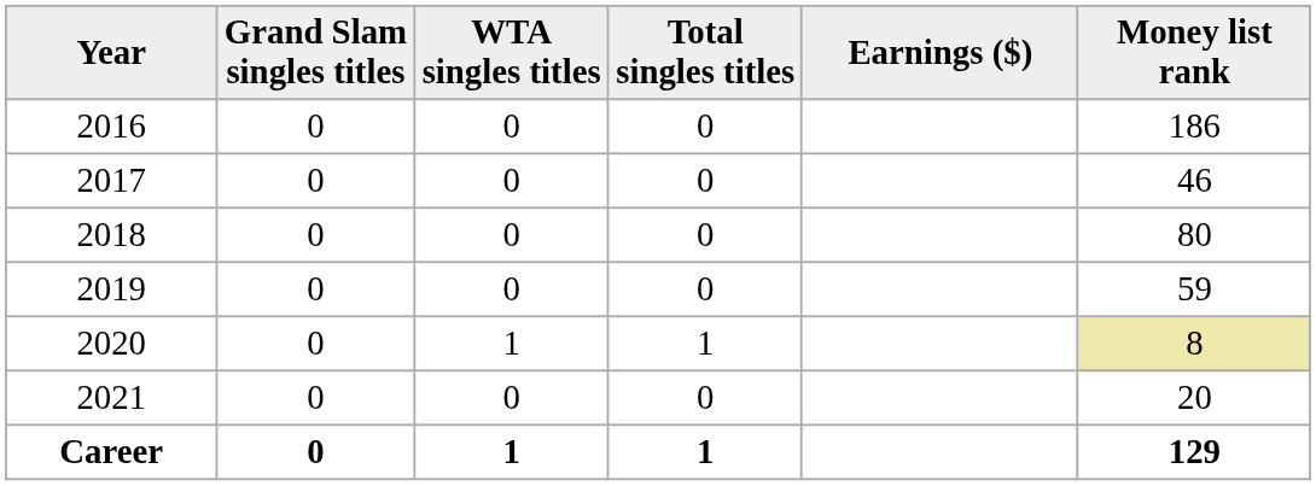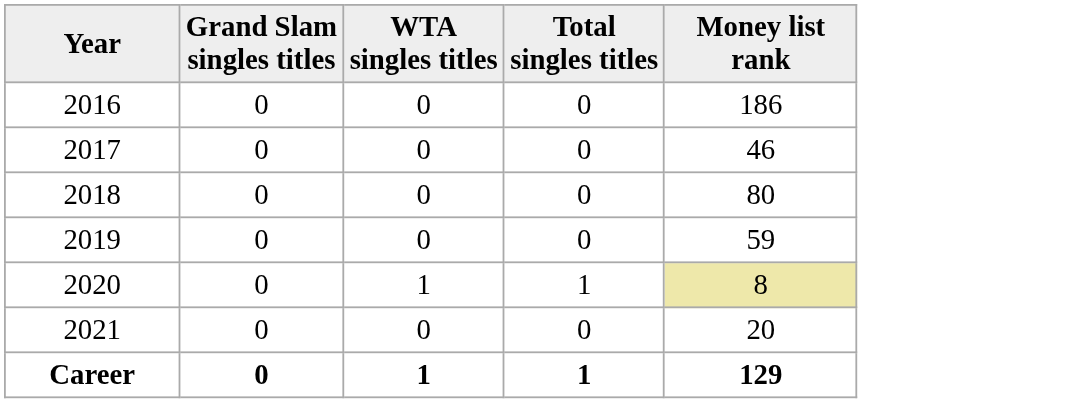- column: Earnings ($)
